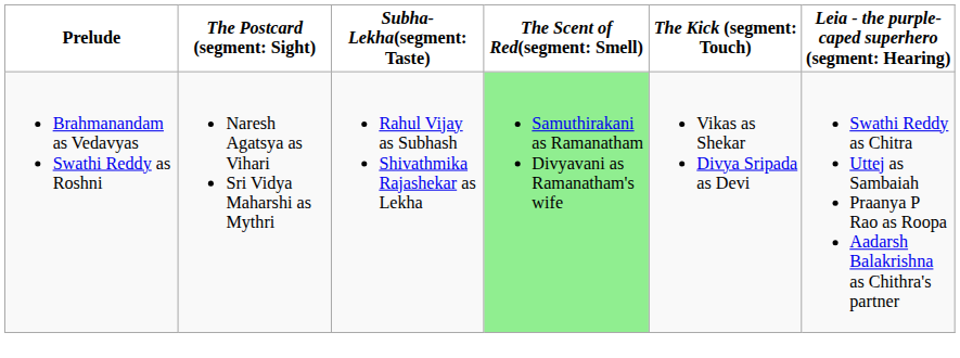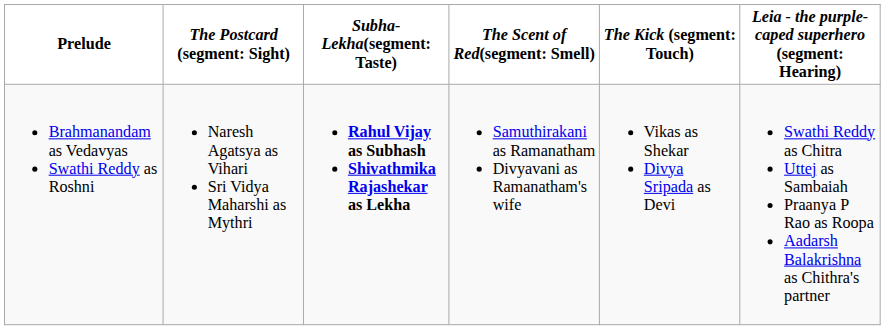Brahmanandam as Vedavyas Swathi Reddy as Roshni | column 3: normal -> bold
Brahmanandam as Vedavyas Swathi Reddy as Roshni | column 4: lightgreen background -> no background
